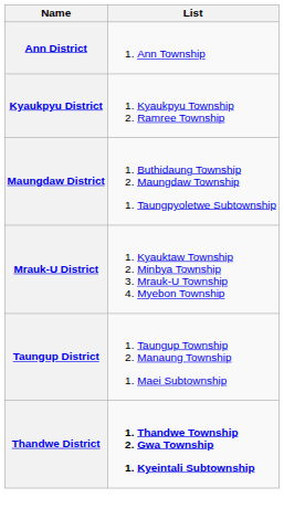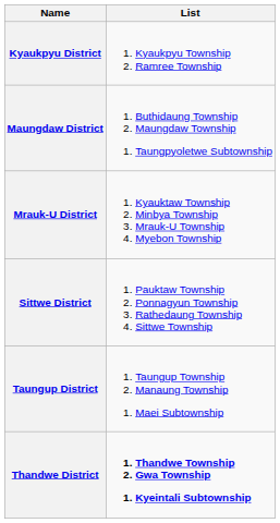- row: Ann District | Ann Township
+ row: Sittwe District | Pauktaw Township Ponnagyun Township Rathedaung Township Sittwe Township
